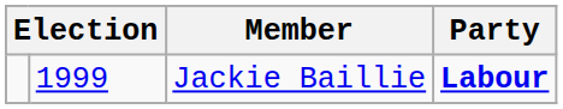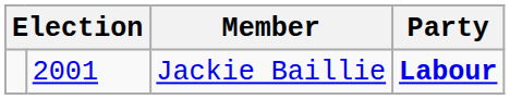Jackie Baillie | column 2: 1999 -> 2001
